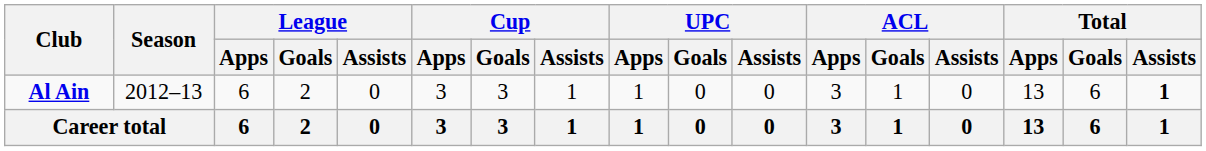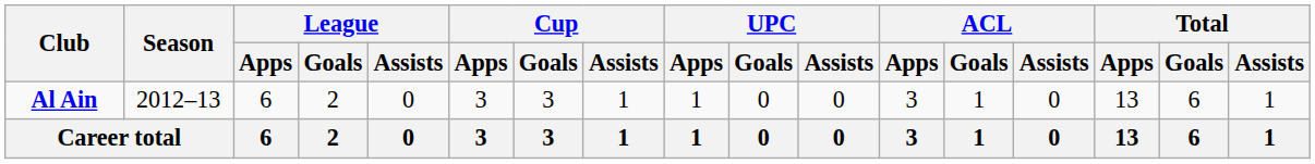Al Ain | Total / Assists: bold -> normal
